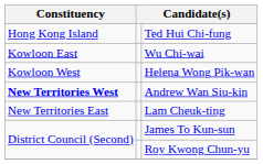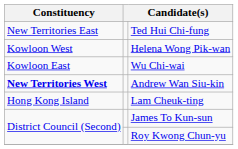Ted Hui Chi-fung | Constituency: Hong Kong Island -> New Territories East
rows swapped: Helena Wong Pik-wan <-> Wu Chi-wai
Lam Cheuk-ting | Constituency: New Territories East -> Hong Kong Island
